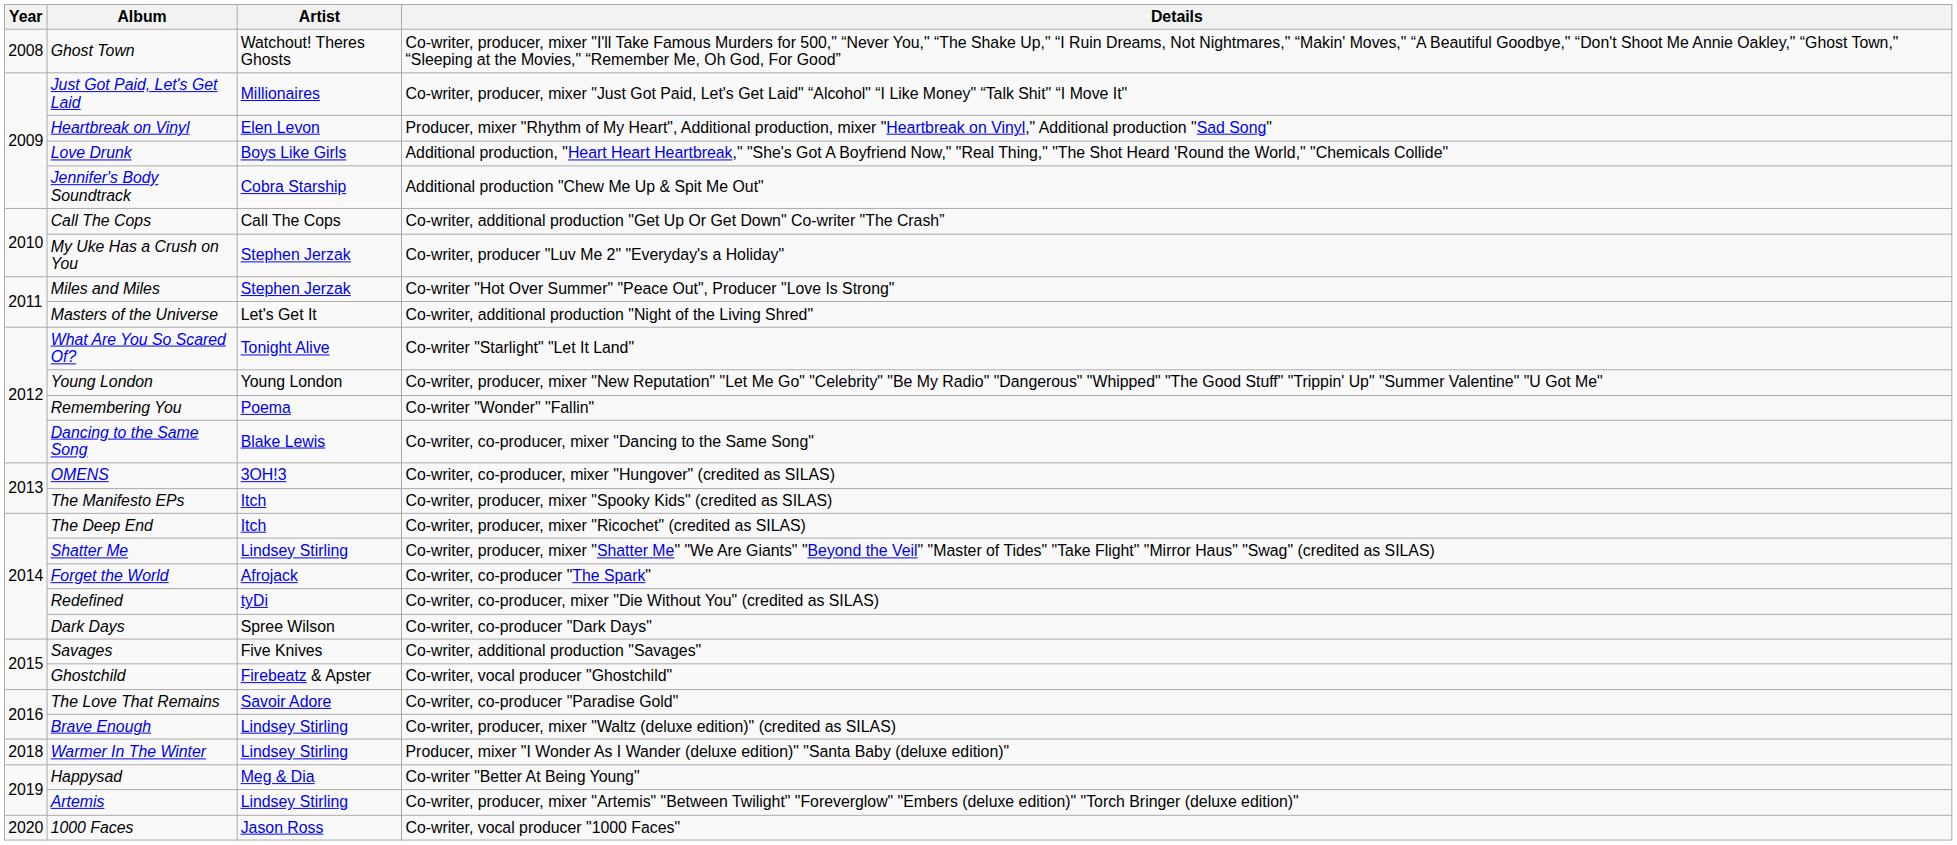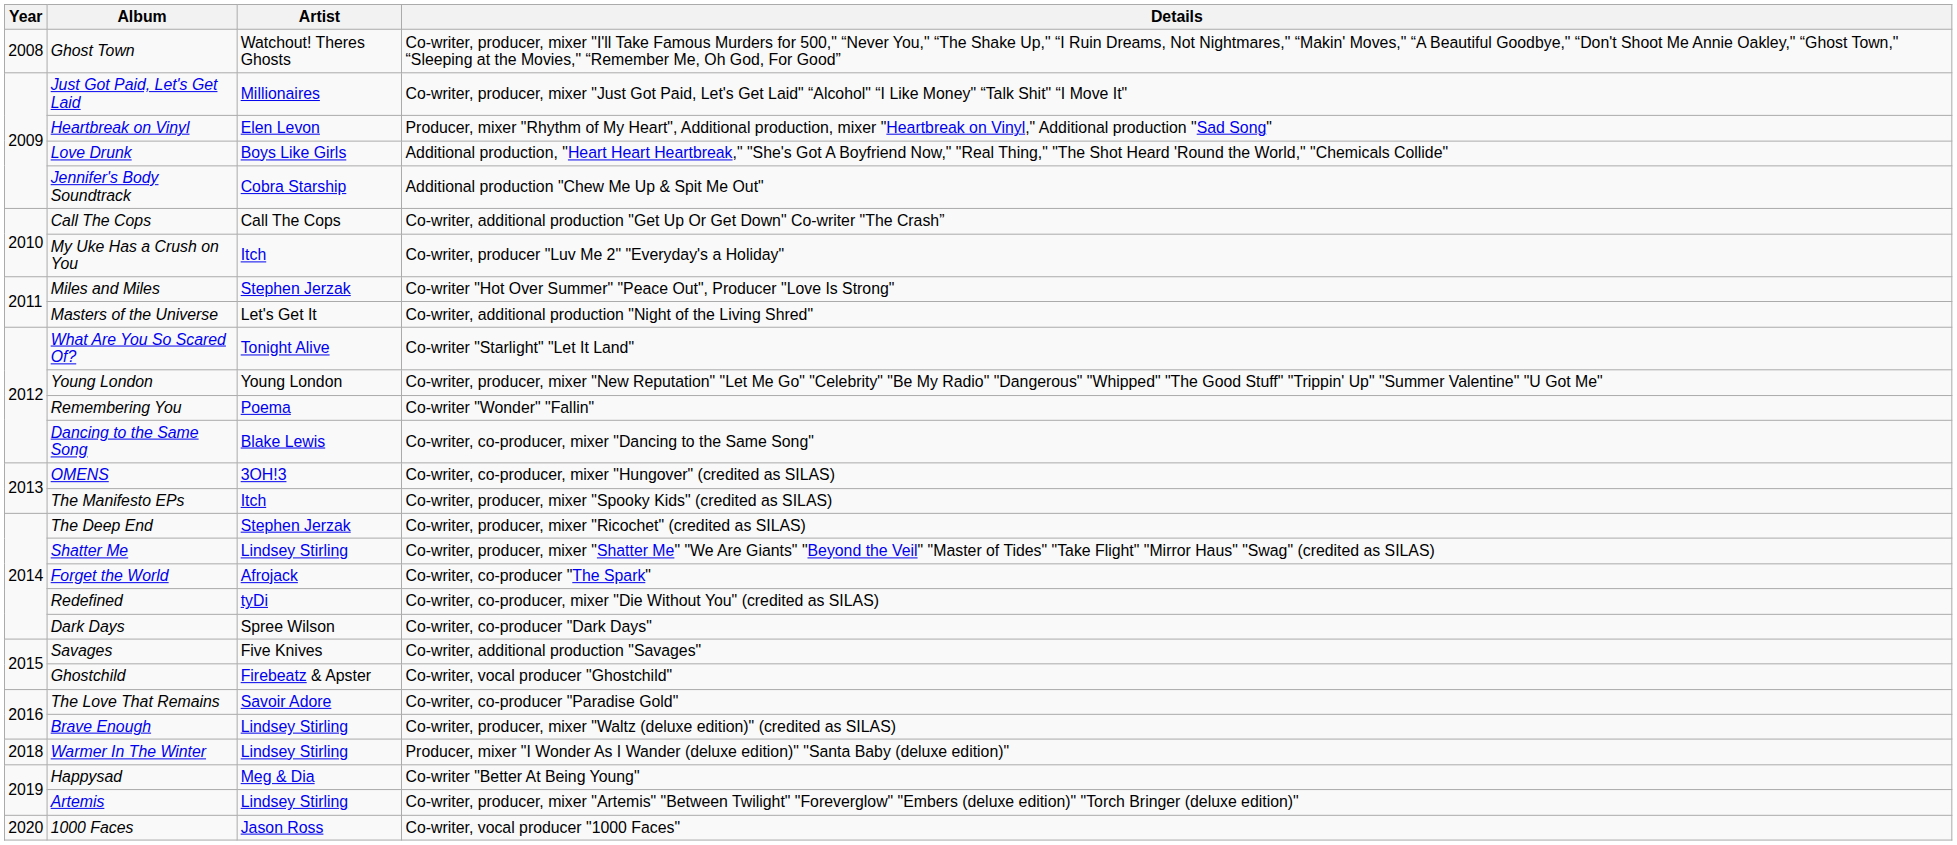My Uke Has a Crush on You | Artist: Stephen Jerzak -> Itch
The Deep End | Artist: Itch -> Stephen Jerzak
